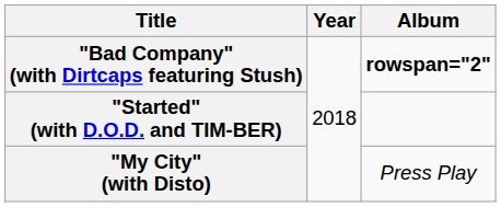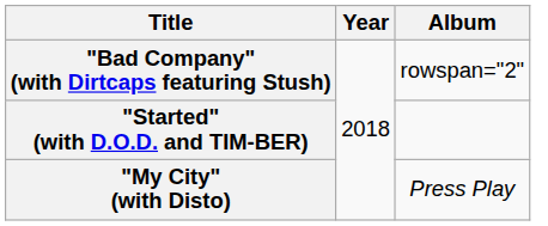"Bad Company" (with Dirtcaps featuring Stush) | Album: bold -> normal
